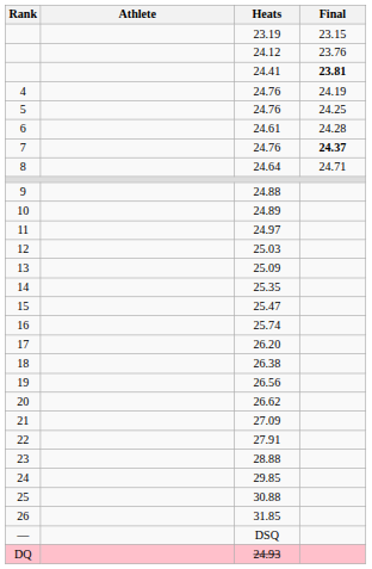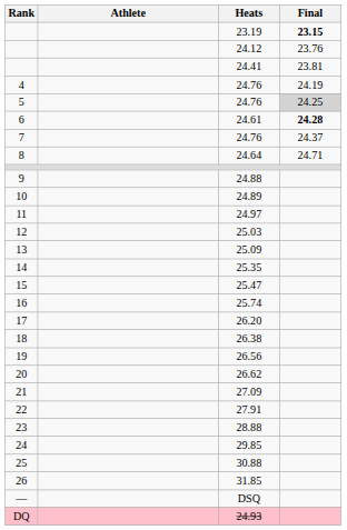23.19 | Final: normal -> bold
24.41 | Final: bold -> normal
5 / 24.76 | Final: no background -> lightgrey background
24.61 | Final: normal -> bold
7 / 24.76 | Final: bold -> normal
